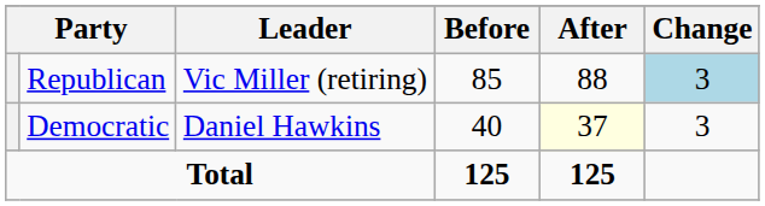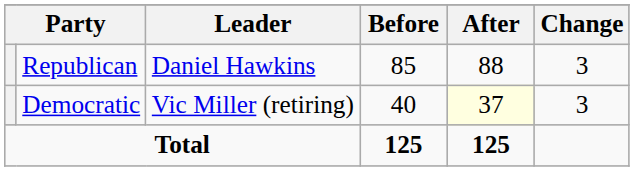Republican | Leader: Vic Miller (retiring) -> Daniel Hawkins
Republican | Change: lightblue background -> no background
Democratic | Leader: Daniel Hawkins -> Vic Miller (retiring)
